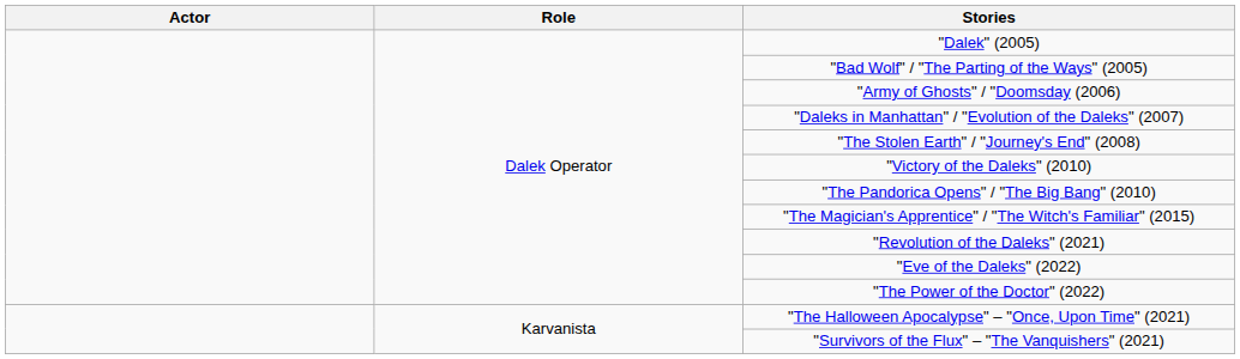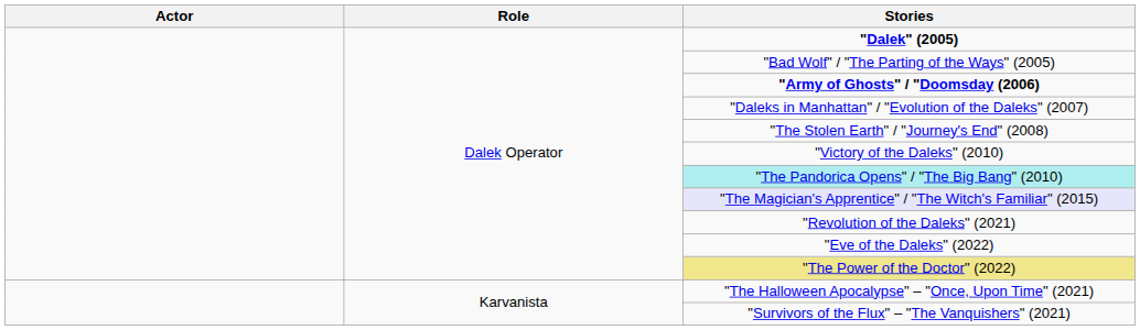"Dalek" (2005) | Stories: normal -> bold
"Army of Ghosts" / "Doomsday (2006) | Stories: normal -> bold
"The Pandorica Opens" / "The Big Bang" (2010) | Stories: no background -> paleturquoise background
"The Magician's Apprentice" / "The Witch's Familiar" (2015) | Stories: no background -> lavender background
"The Power of the Doctor" (2022) | Stories: no background -> khaki background
